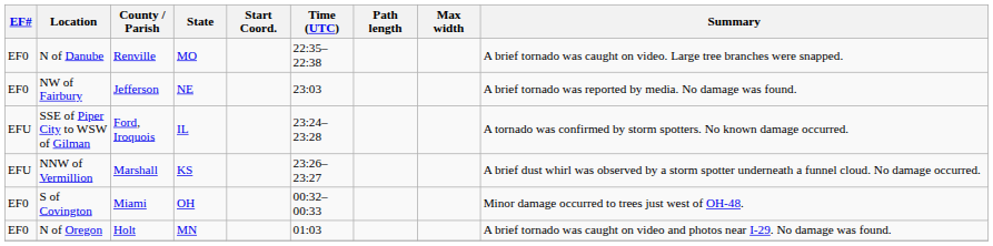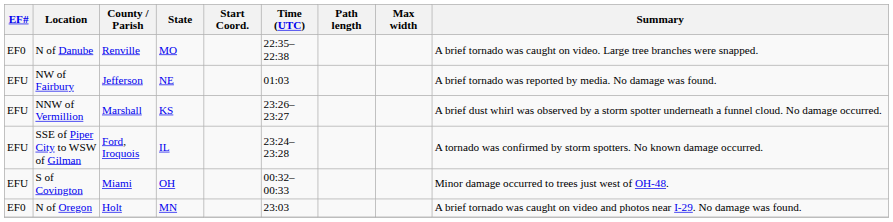NW of Fairbury | EF#: EF0 -> EFU
NW of Fairbury | Time (UTC): 23:03 -> 01:03
rows swapped: SSE of Piper City to WSW of Gilman <-> NNW of Vermillion
S of Covington | EF#: EF0 -> EFU
N of Oregon | Time (UTC): 01:03 -> 23:03
